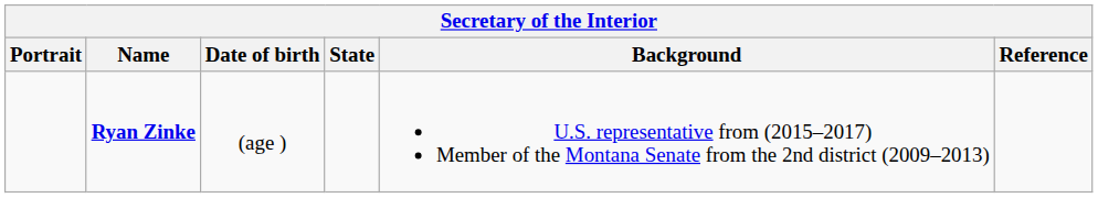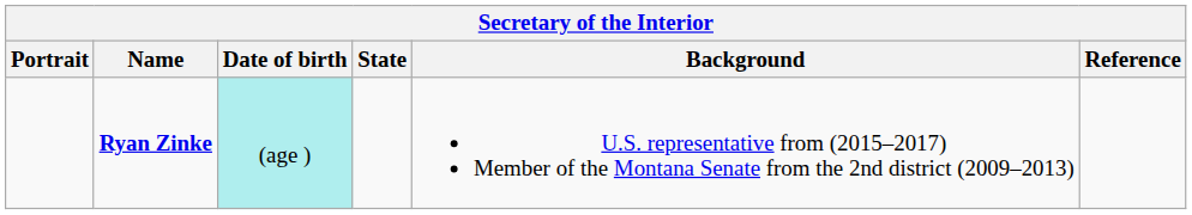Ryan Zinke | Date of birth: no background -> paleturquoise background
